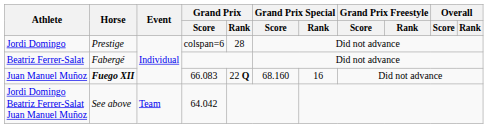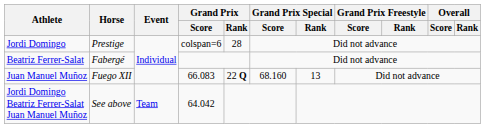Juan Manuel Muñoz | Horse: bold -> normal
Juan Manuel Muñoz | Grand Prix Special / Rank: 16 -> 13
